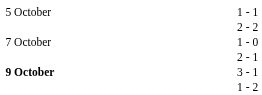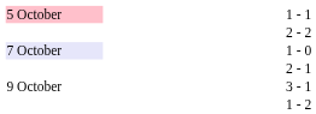1 - 1 | column 1: no background -> pink background
1 - 0 | column 1: no background -> lavender background
3 - 1 | column 1: bold -> normal
